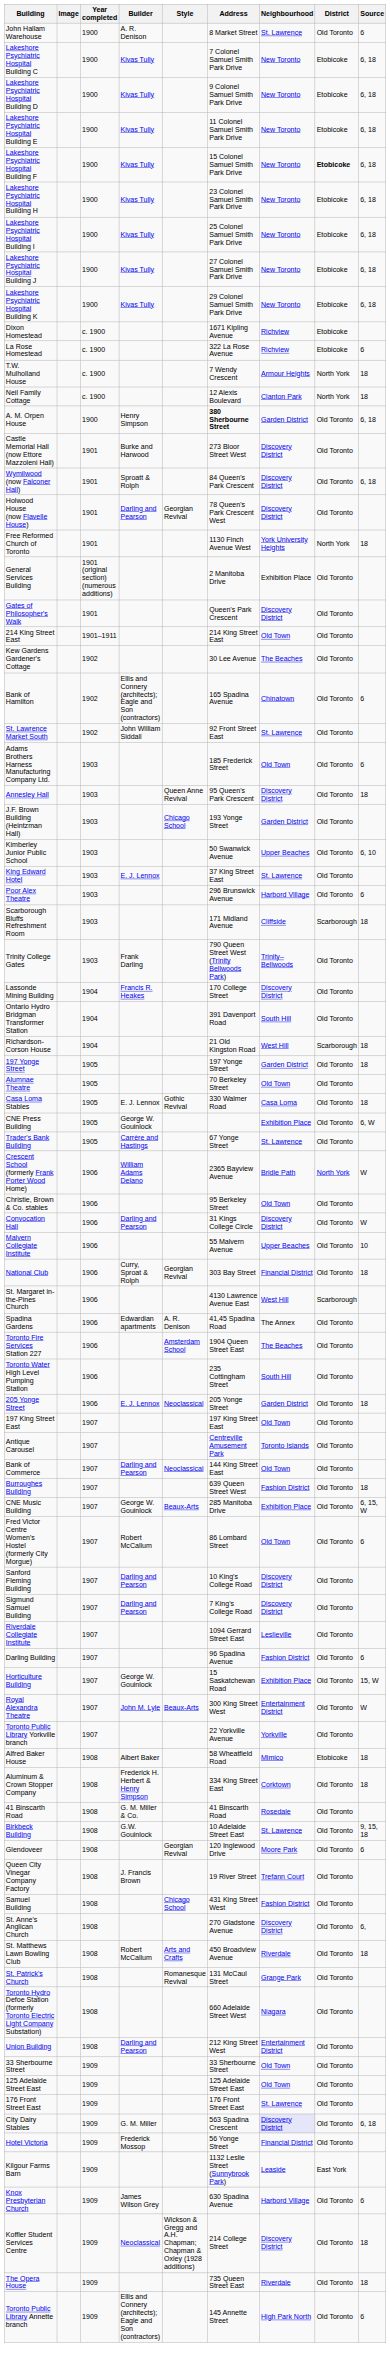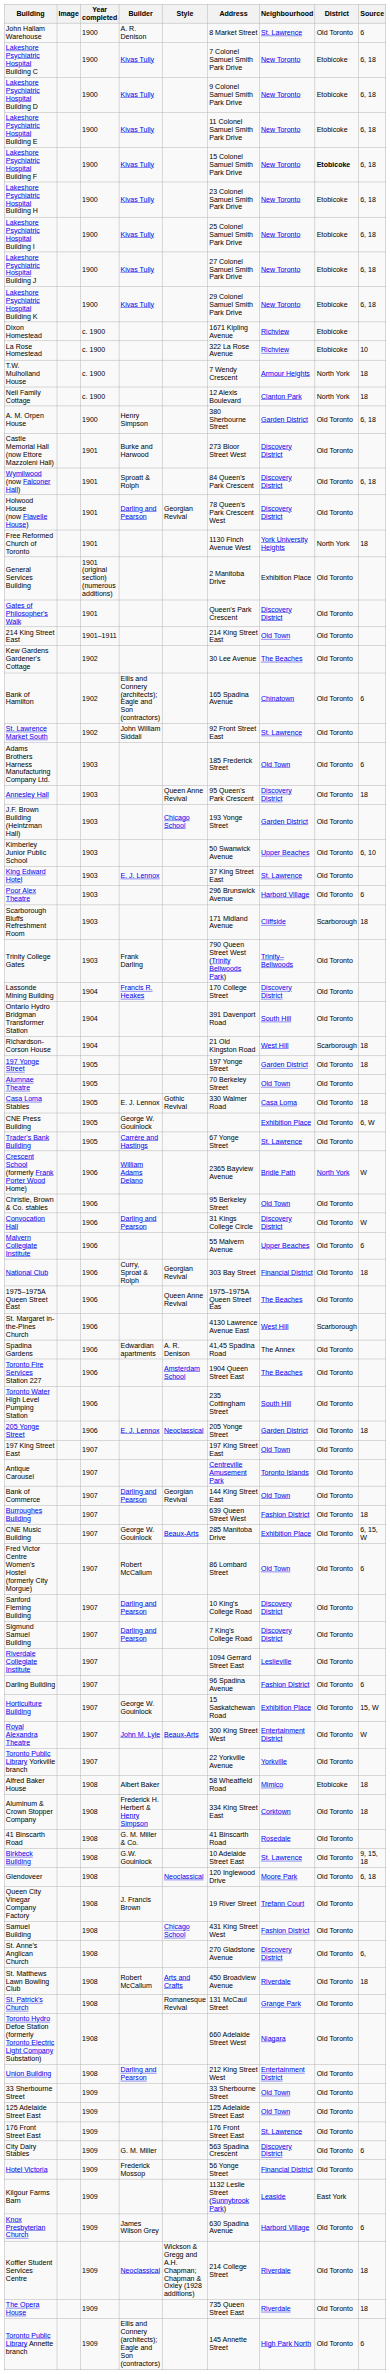La Rose Homestead | Source: 6 -> 10
A. M. Orpen House | Address: bold -> normal
Malvern Collegiate Institute | Source: 10 -> 6
+ row: 1975–1975A Queen Street East | 1906 | Queen Anne Revival | 1975–1975A Queen Street Eas | The Beaches | Old Toronto
Bank of Commerce | Style: Neoclassical -> Georgian Revival
Glendoveer | Style: Georgian Revival -> Neoclassical
Glendoveer | Source: 6 -> 6, 18
City Dairy Stables | Neighbourhood: lavender background -> no background
City Dairy Stables | Source: 6, 18 -> 6
Koffler Student Services Centre | Neighbourhood: Discovery District -> Riverdale
